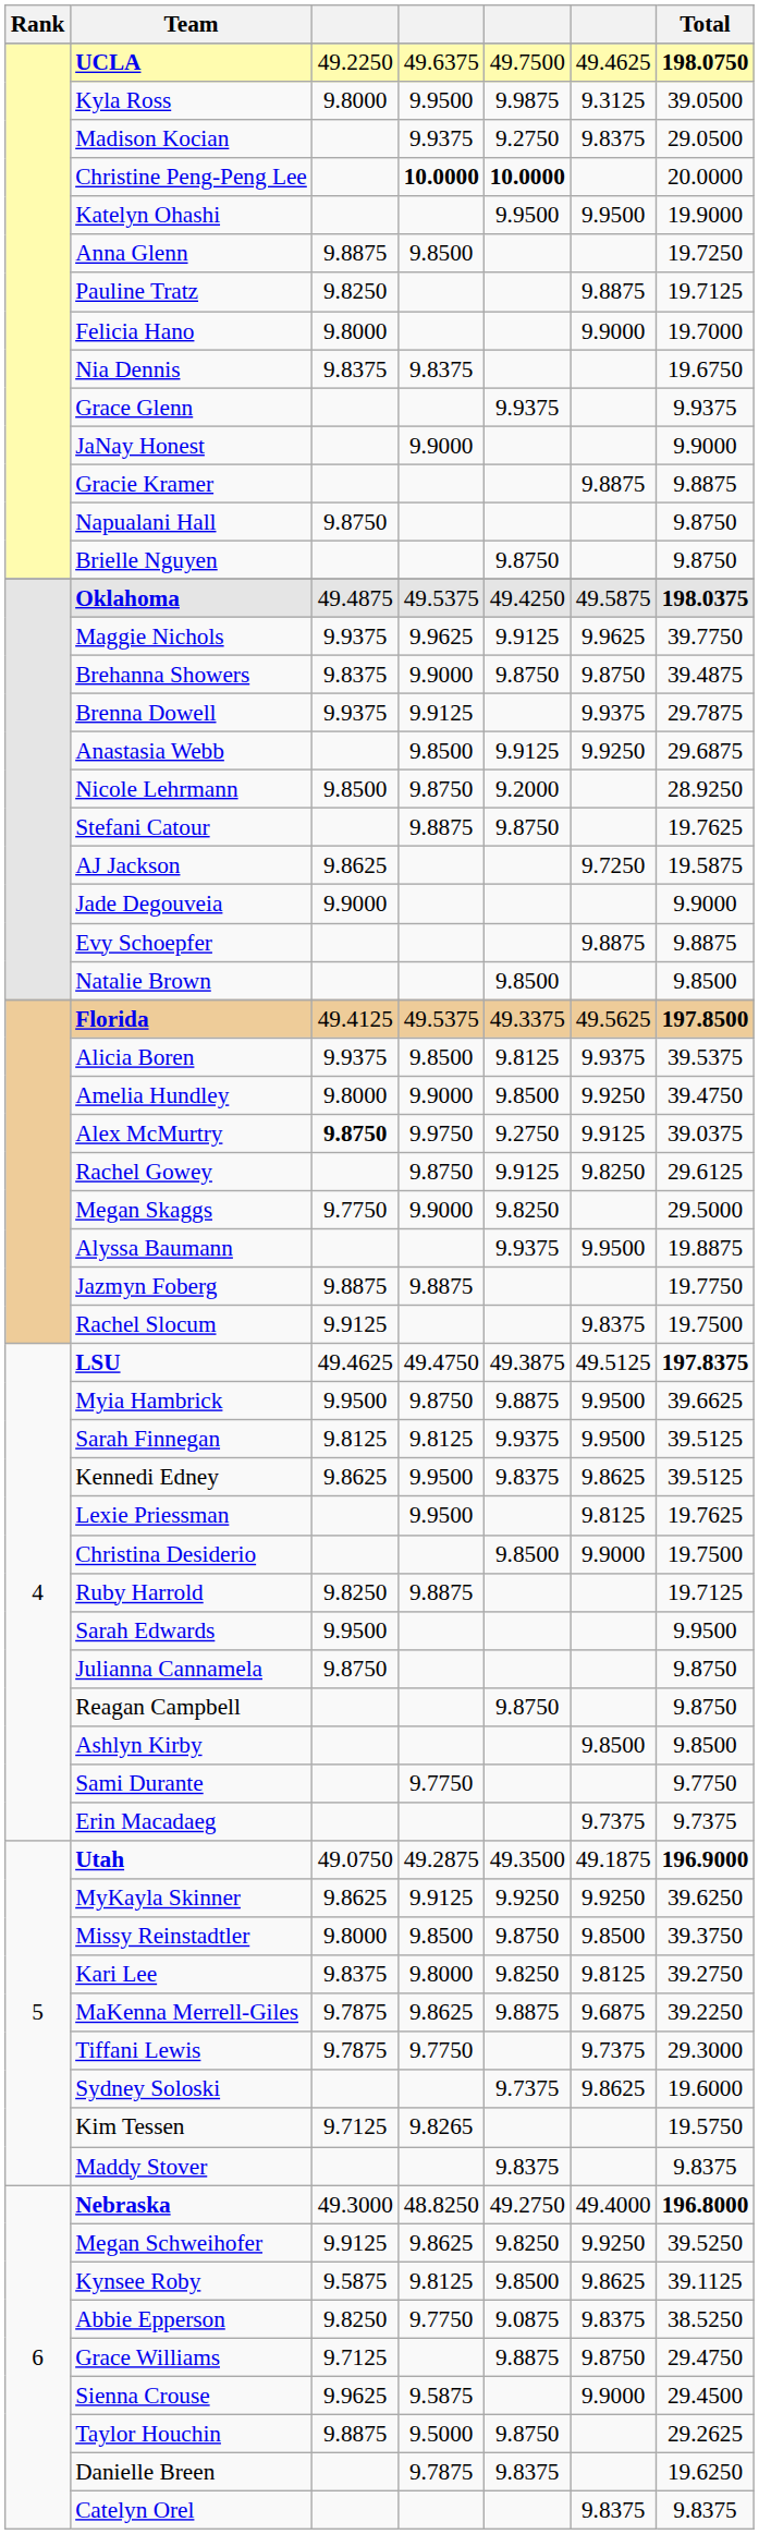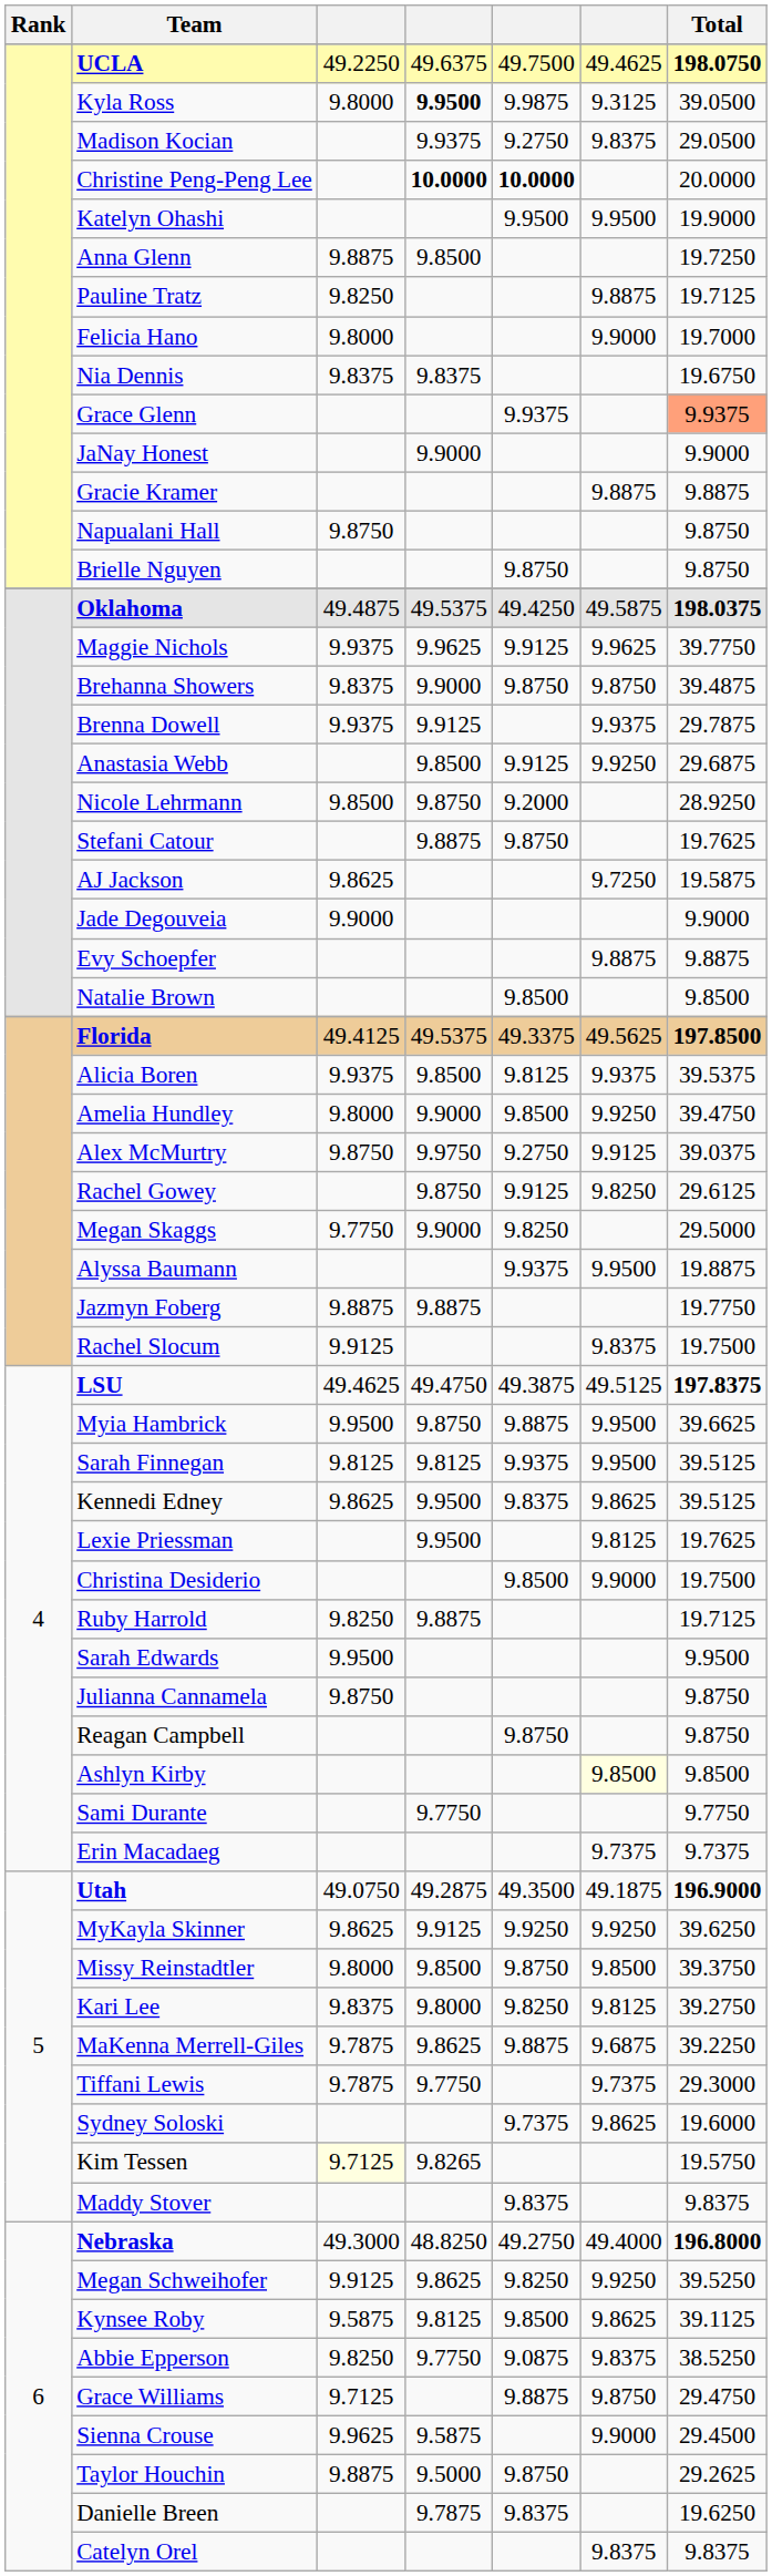Kyla Ross | column 4: normal -> bold
Grace Glenn | Total: no background -> lightsalmon background
Alex McMurtry | column 3: bold -> normal
Ashlyn Kirby | column 6: no background -> lightyellow background
Kim Tessen | column 3: no background -> lightyellow background
